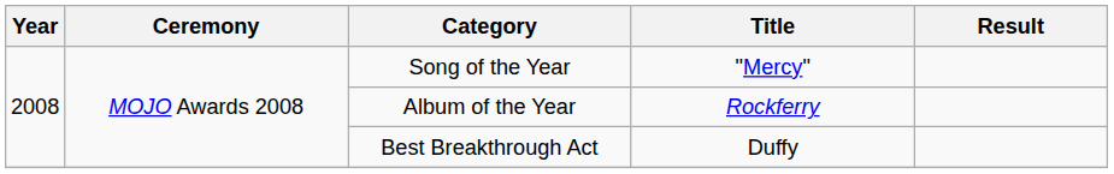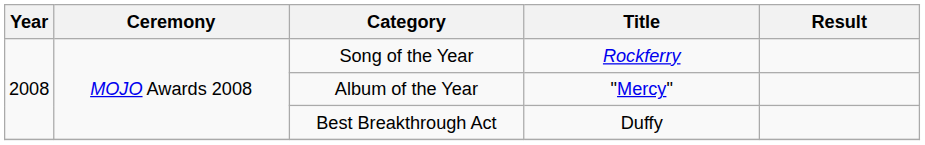Song of the Year | Title: "Mercy" -> Rockferry
Album of the Year | Title: Rockferry -> "Mercy"
